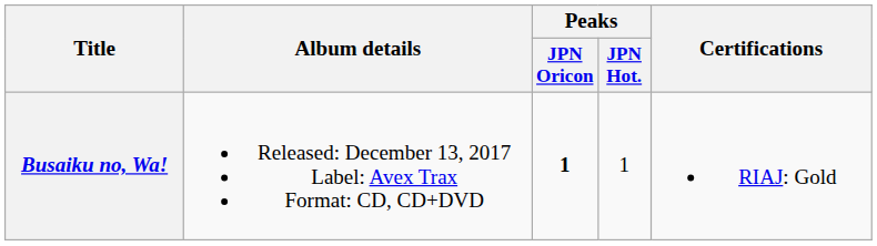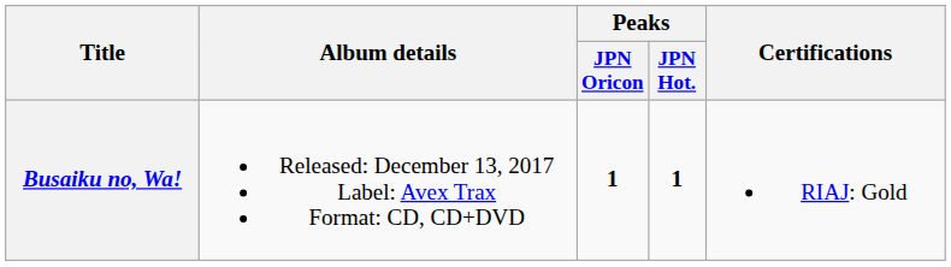Busaiku no, Wa! | Peaks / JPN Hot.: normal -> bold
